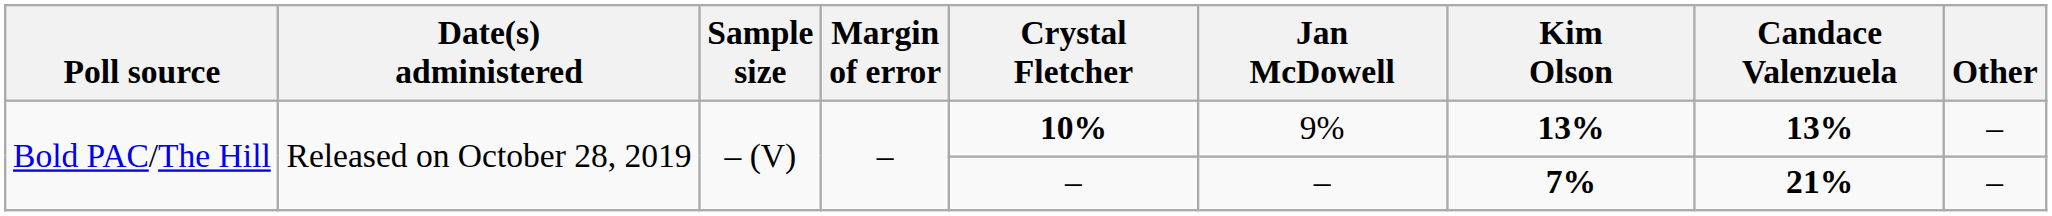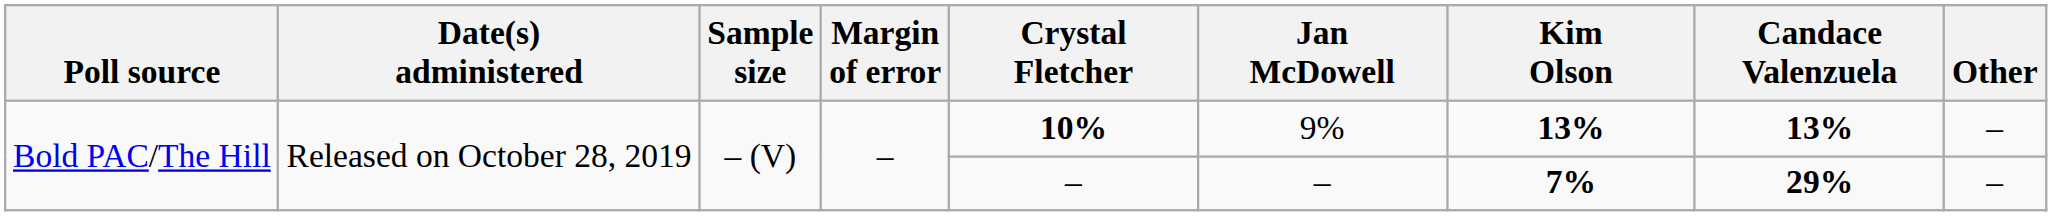row 3 | Candace Valenzuela: 21% -> 29%
